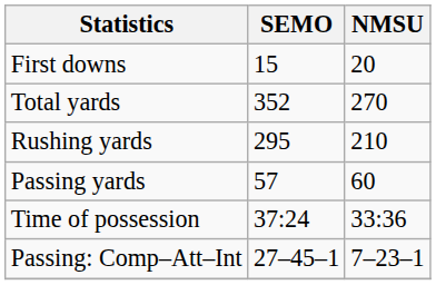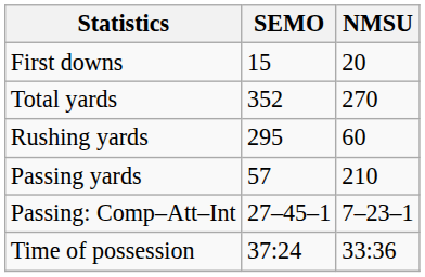Rushing yards | NMSU: 210 -> 60
Passing yards | NMSU: 60 -> 210
rows swapped: Passing: Comp–Att–Int <-> Time of possession
